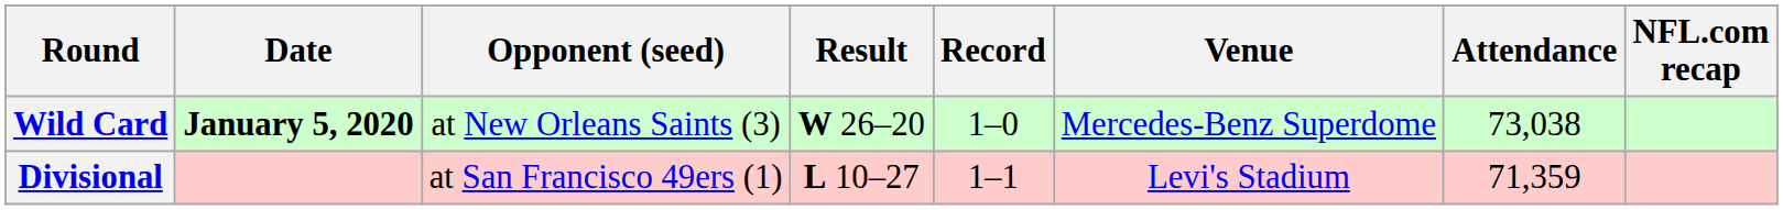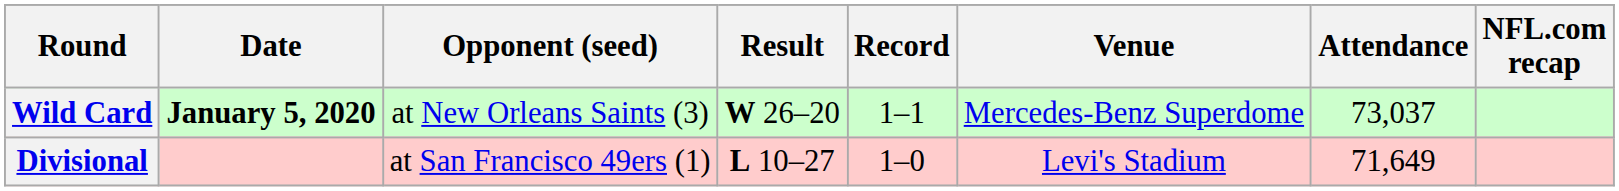Wild Card | Record: 1–0 -> 1–1
Wild Card | Attendance: 73,038 -> 73,037
Divisional | Record: 1–1 -> 1–0
Divisional | Attendance: 71,359 -> 71,649
